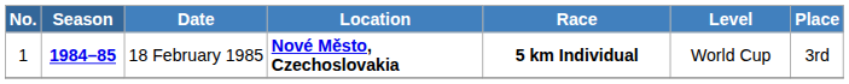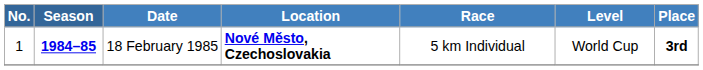18 February 1985 | Race: bold -> normal
18 February 1985 | Place: normal -> bold
